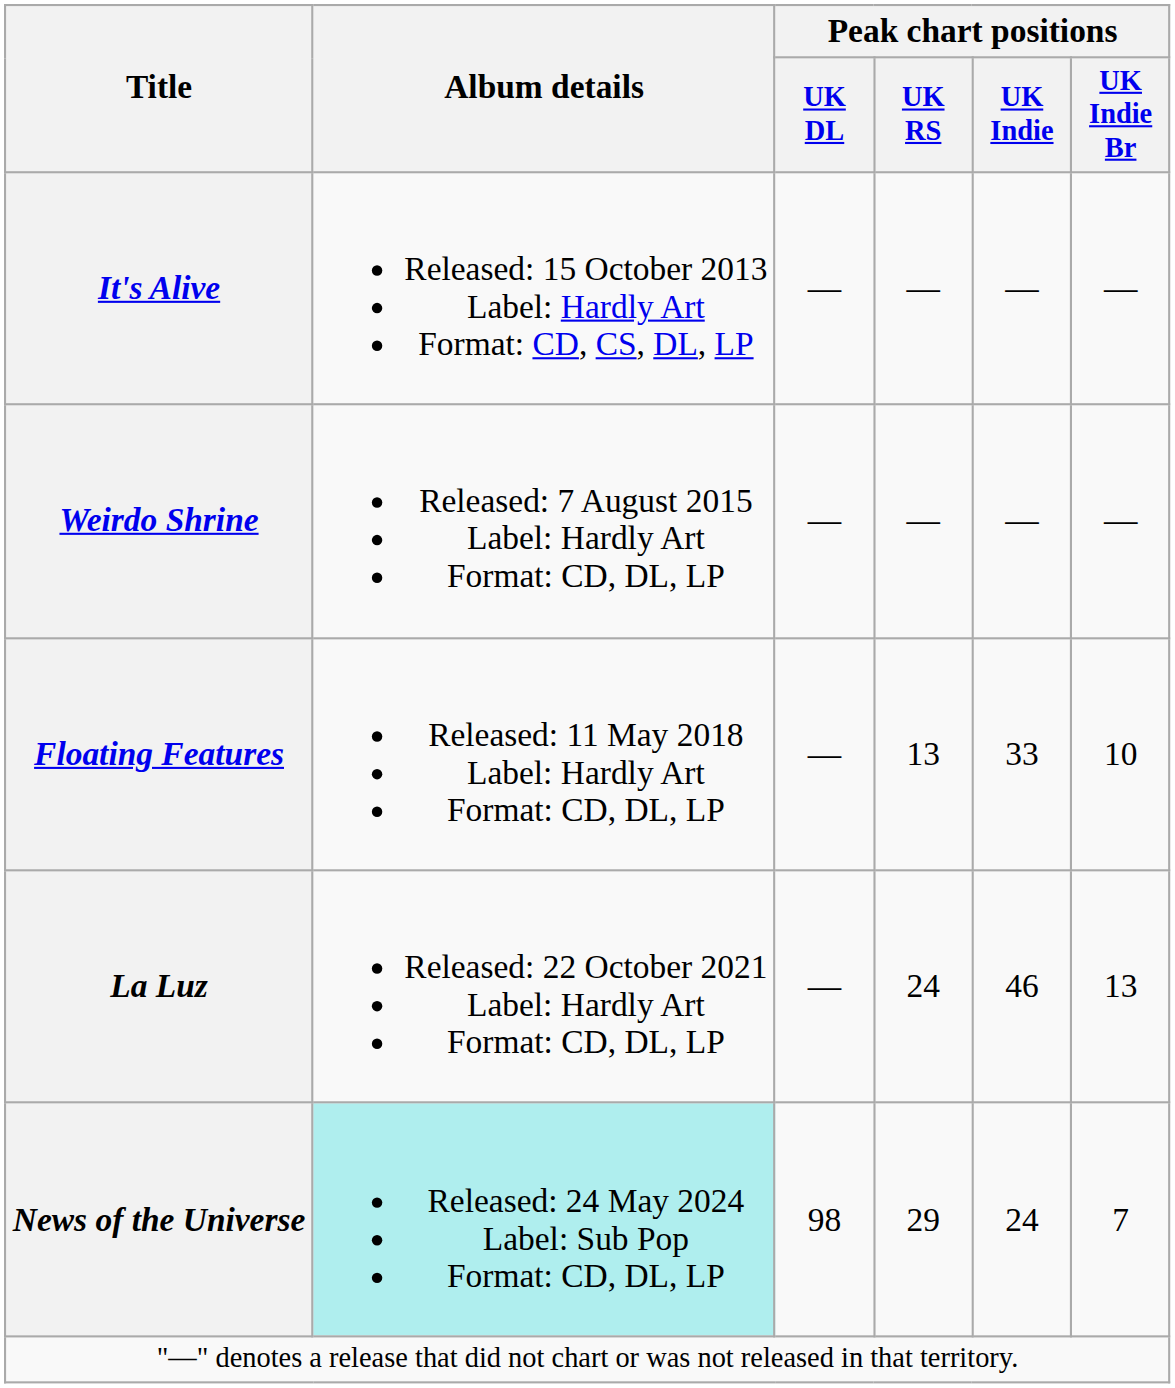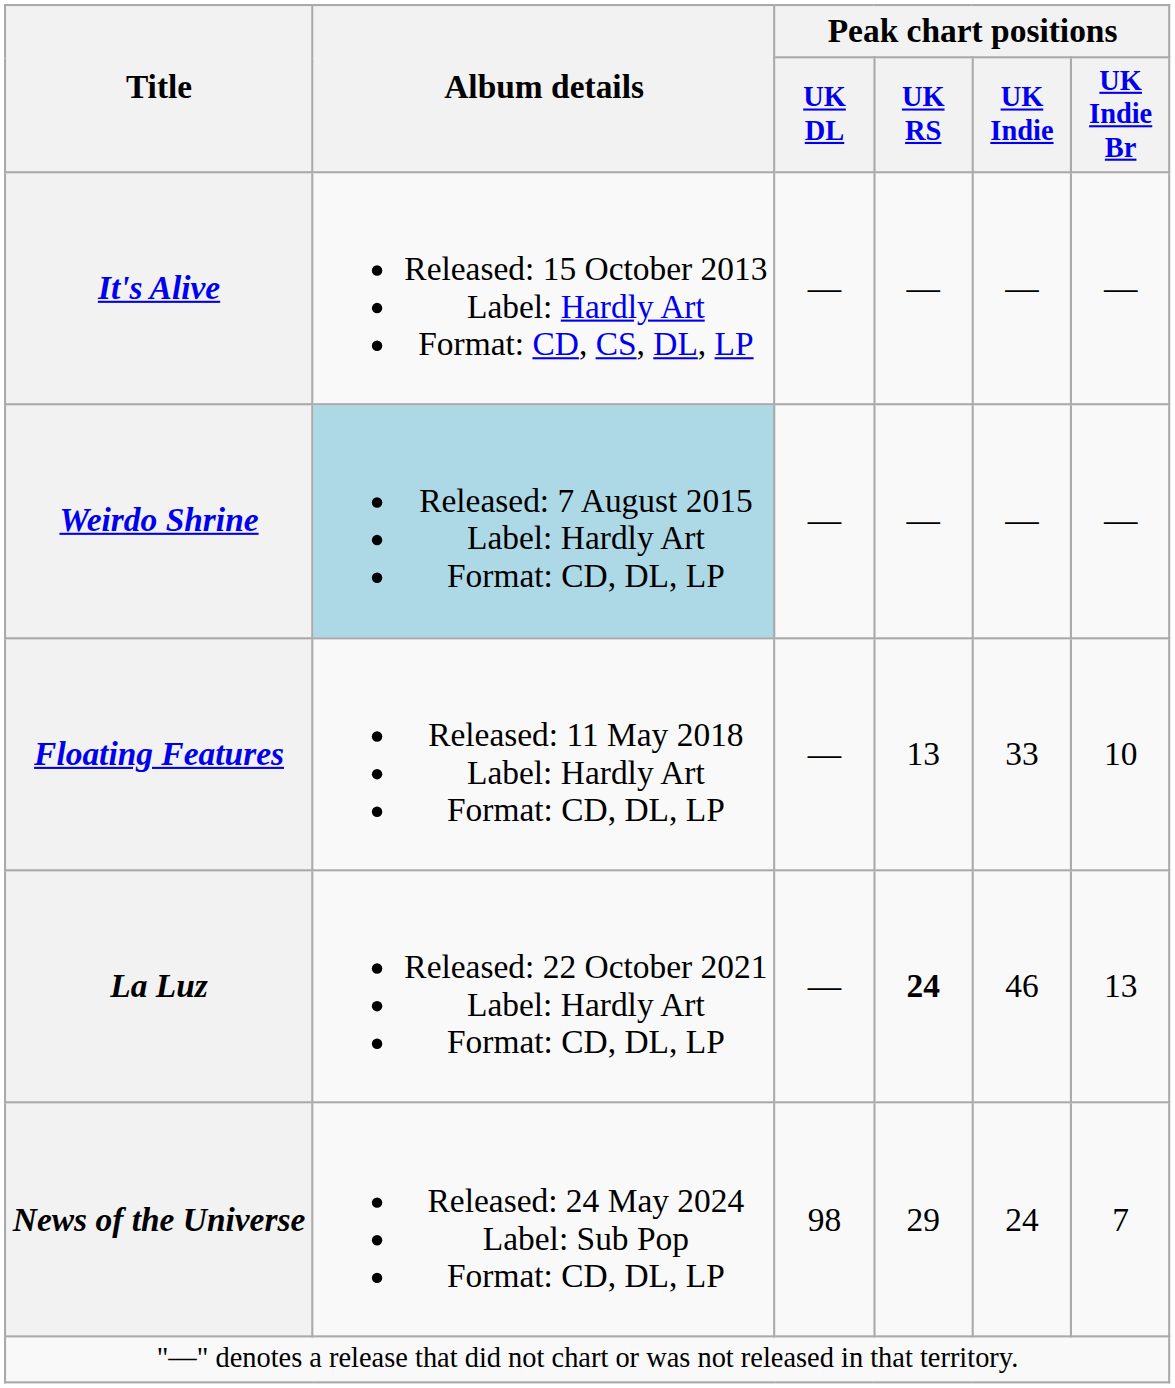Weirdo Shrine | Album details: no background -> lightblue background
La Luz | Peak chart positions / UK RS: normal -> bold
News of the Universe | Album details: paleturquoise background -> no background
